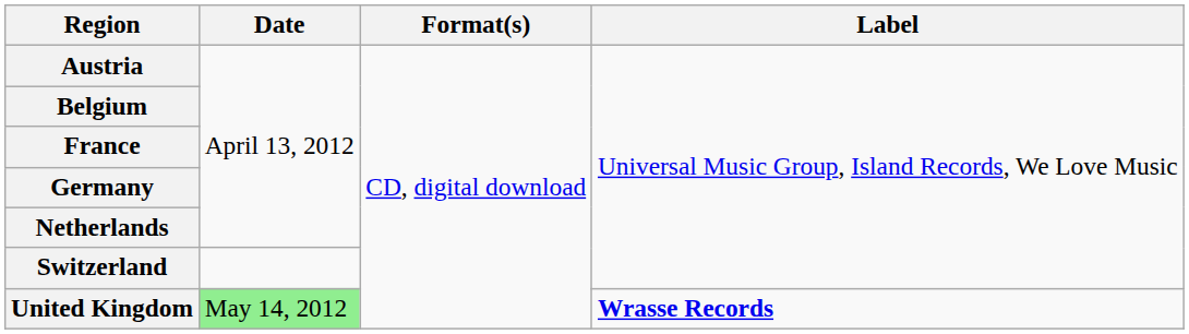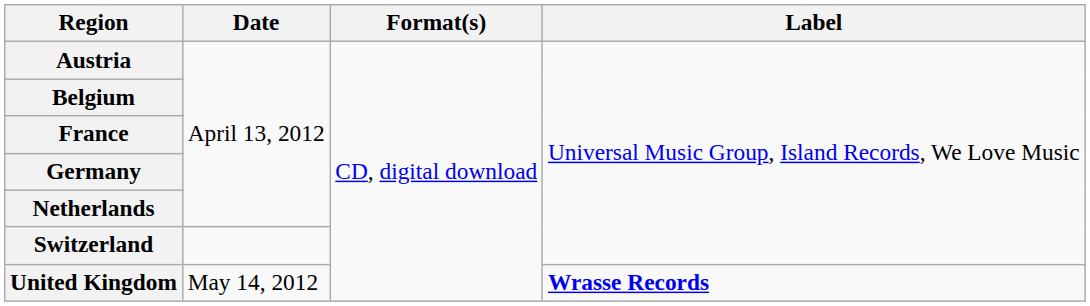United Kingdom | Date: lightgreen background -> no background
